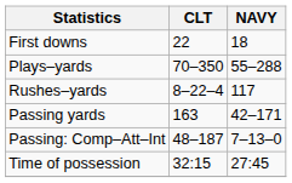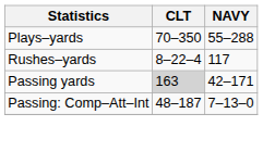- row: First downs | 22 | 18
Passing yards | CLT: no background -> lightgrey background
- row: Time of possession | 32:15 | 27:45
